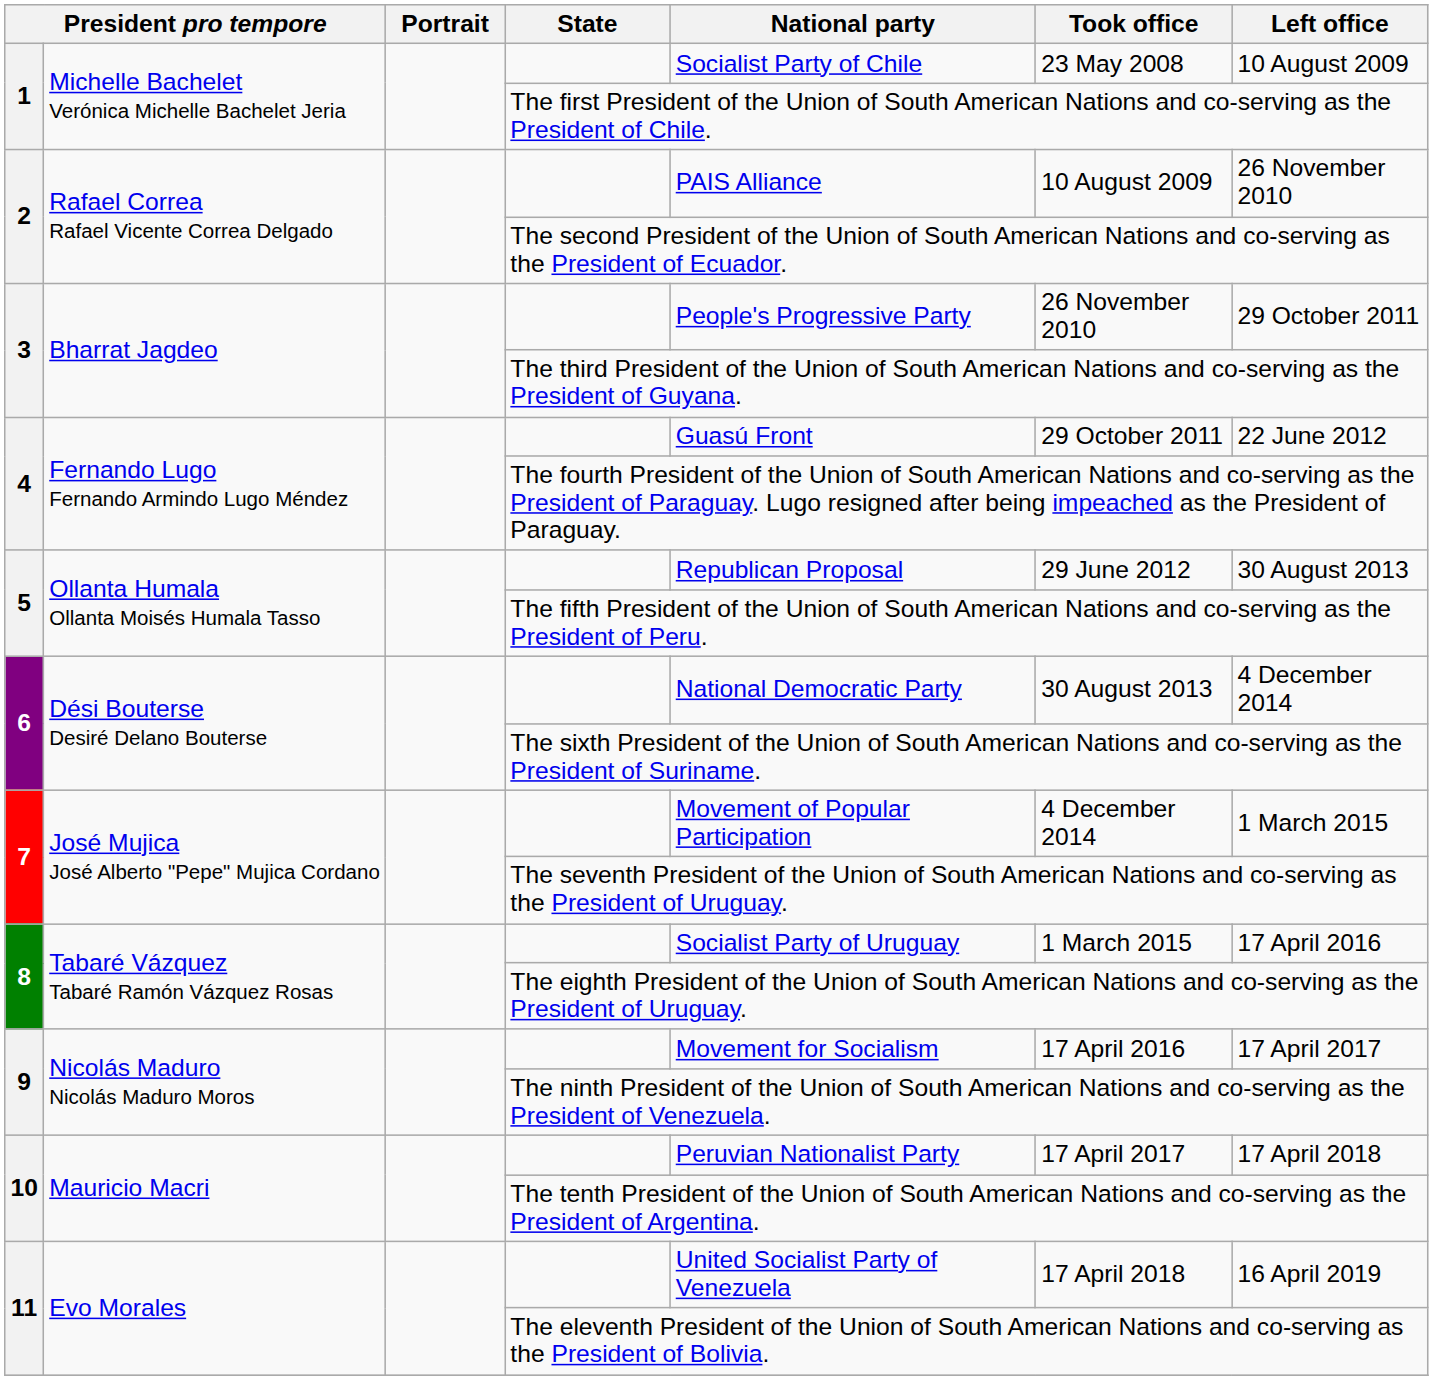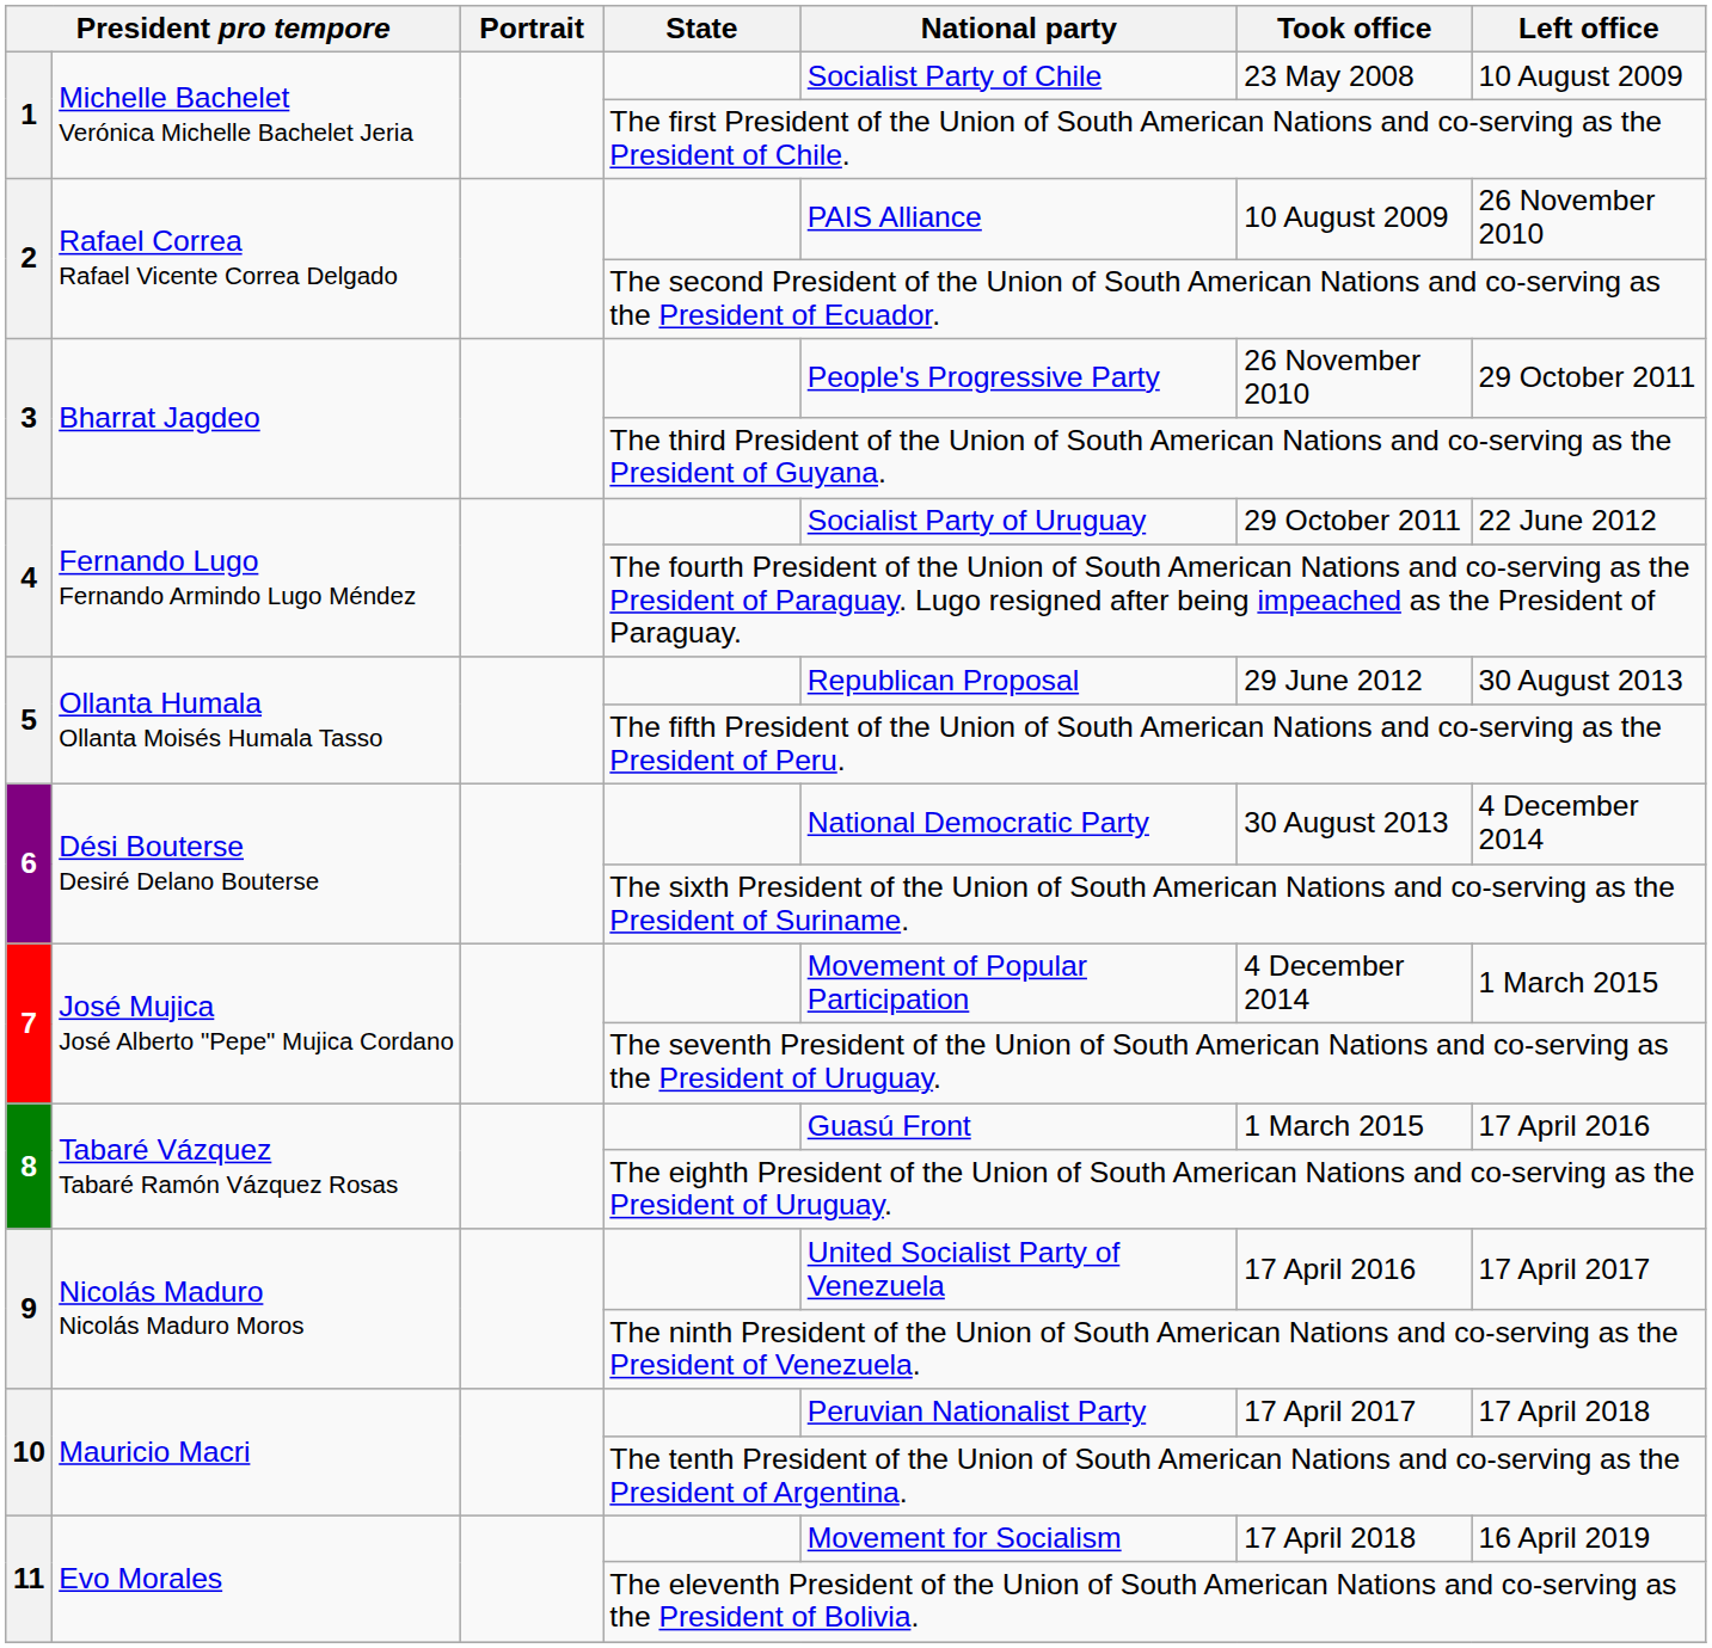row 8 | National party: Guasú Front -> Socialist Party of Uruguay
row 16 | National party: Socialist Party of Uruguay -> Guasú Front
row 18 | National party: Movement for Socialism -> United Socialist Party of Venezuela
row 22 | National party: United Socialist Party of Venezuela -> Movement for Socialism
